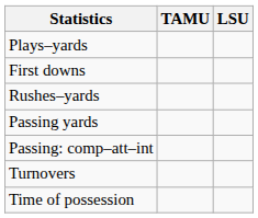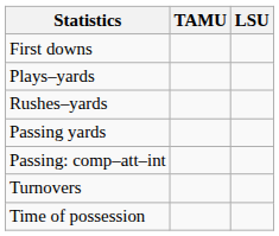rows swapped: First downs <-> Plays–yards
